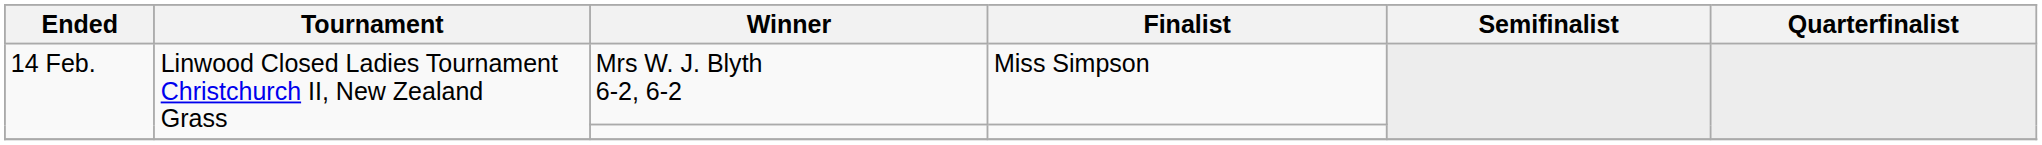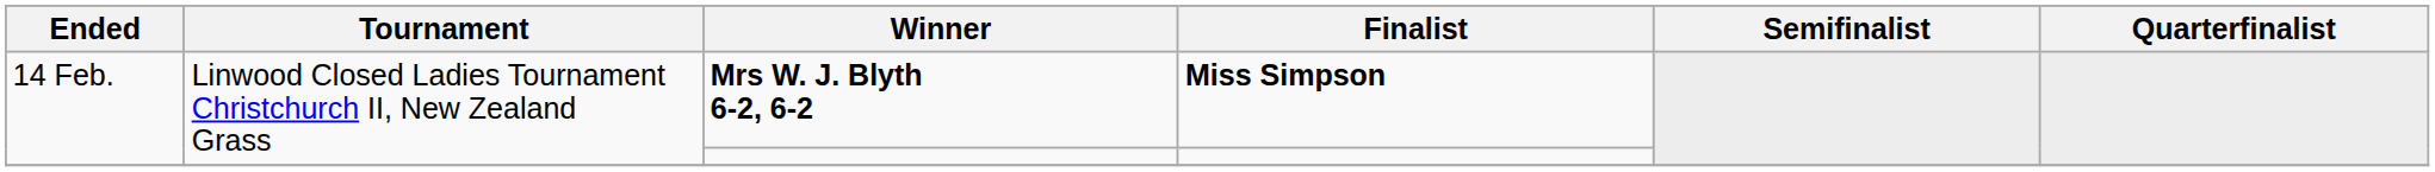Mrs W. J. Blyth 6-2, 6-2 | Winner: normal -> bold
Mrs W. J. Blyth 6-2, 6-2 | Finalist: normal -> bold
